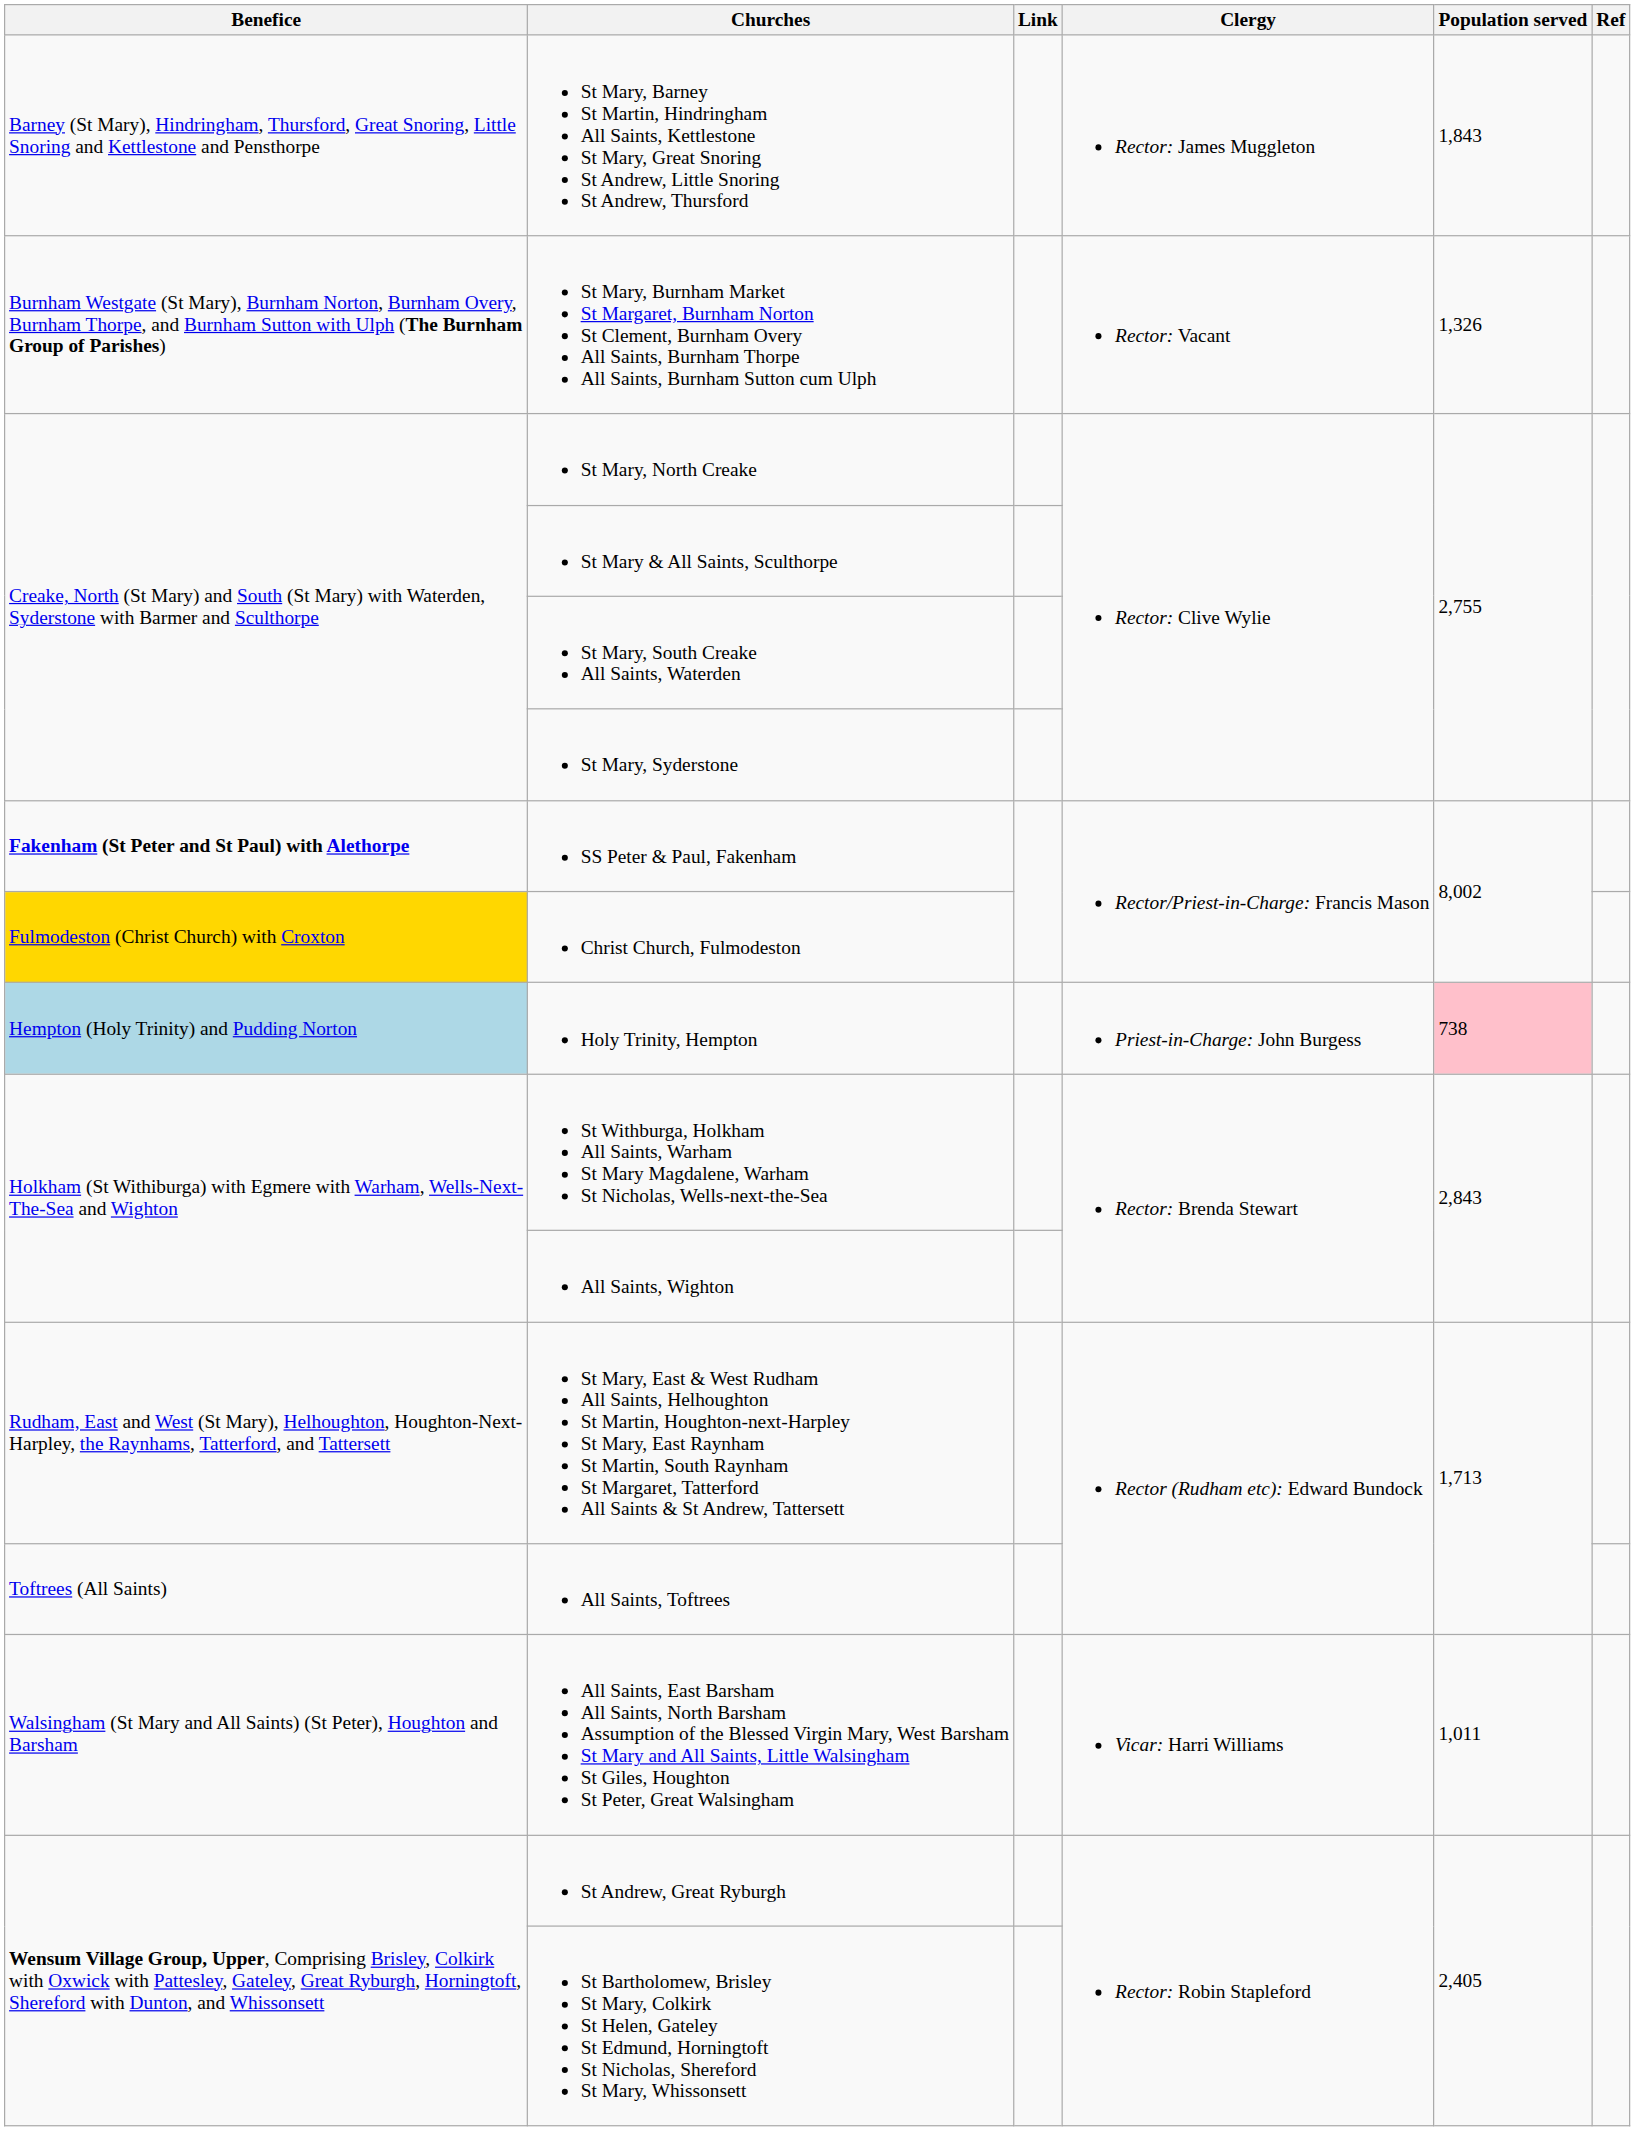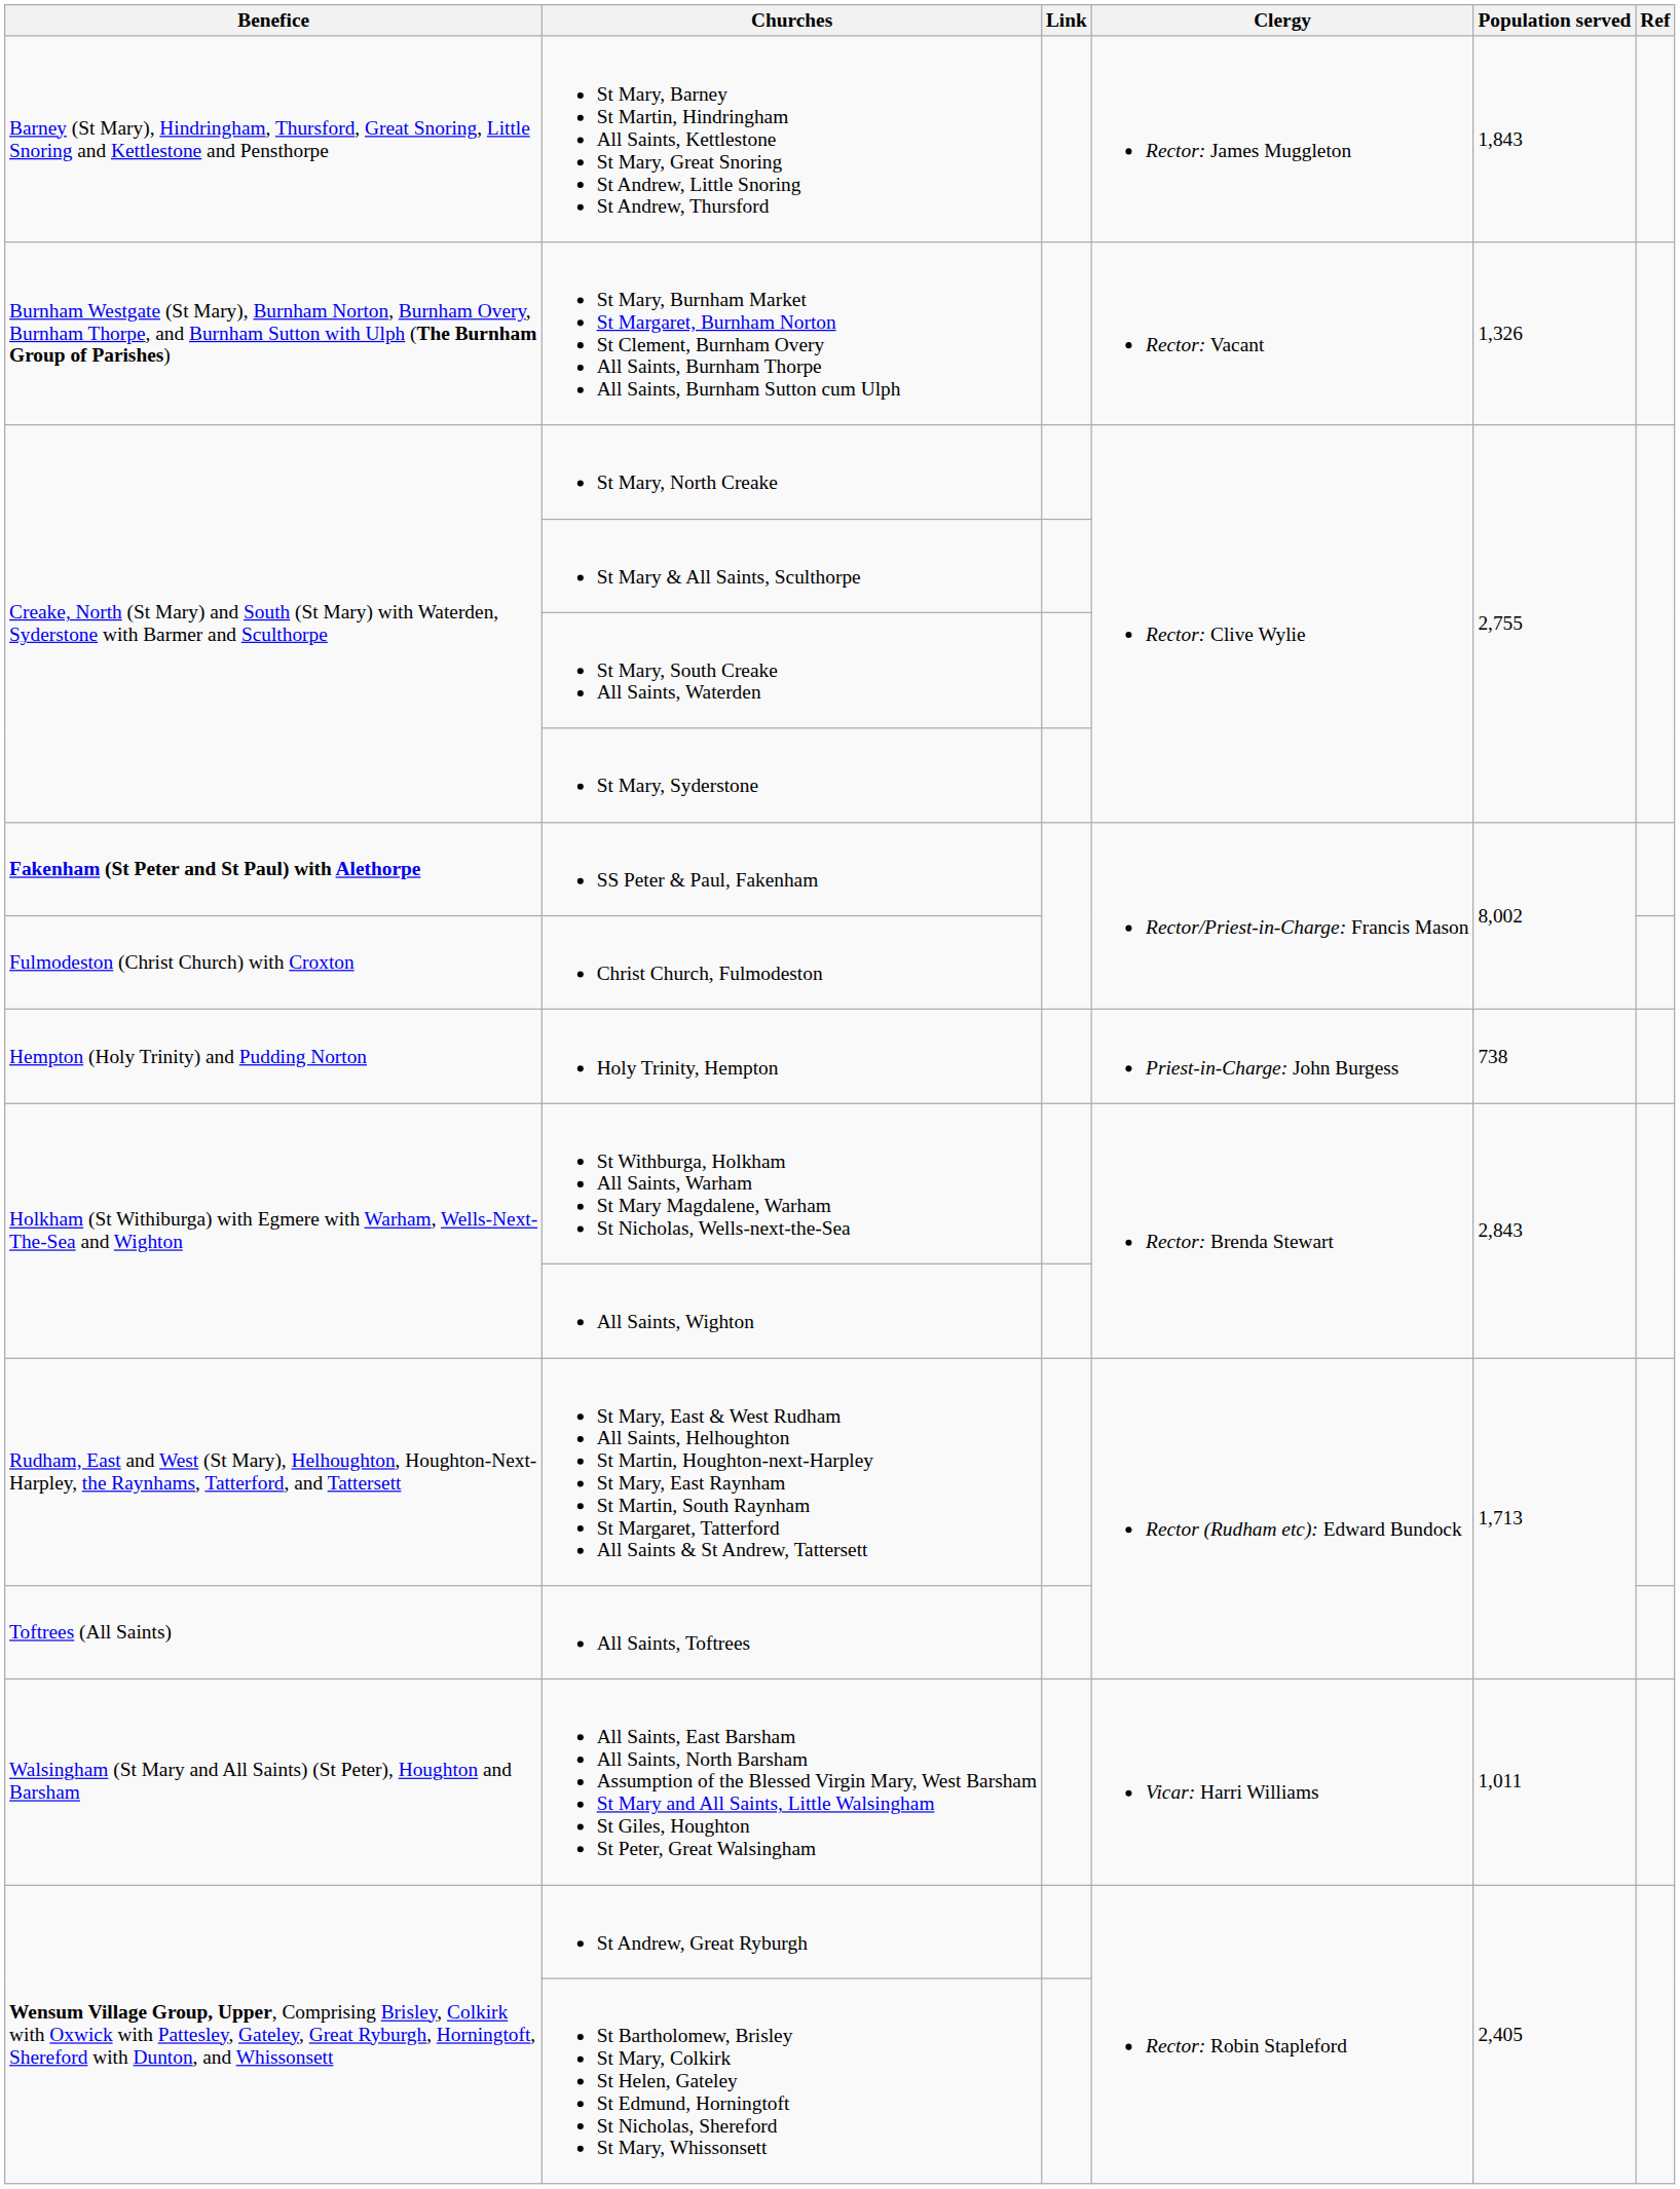Christ Church, Fulmodeston | Benefice: gold background -> no background
Holy Trinity, Hempton | Benefice: lightblue background -> no background
Holy Trinity, Hempton | Population served: pink background -> no background
